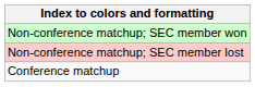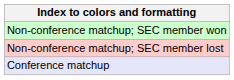row 4 | column 1: no background -> lavender background
